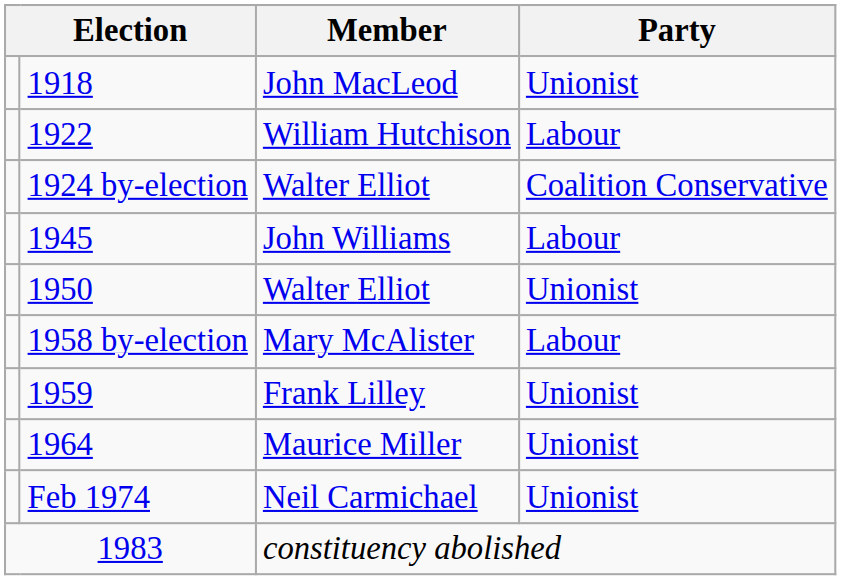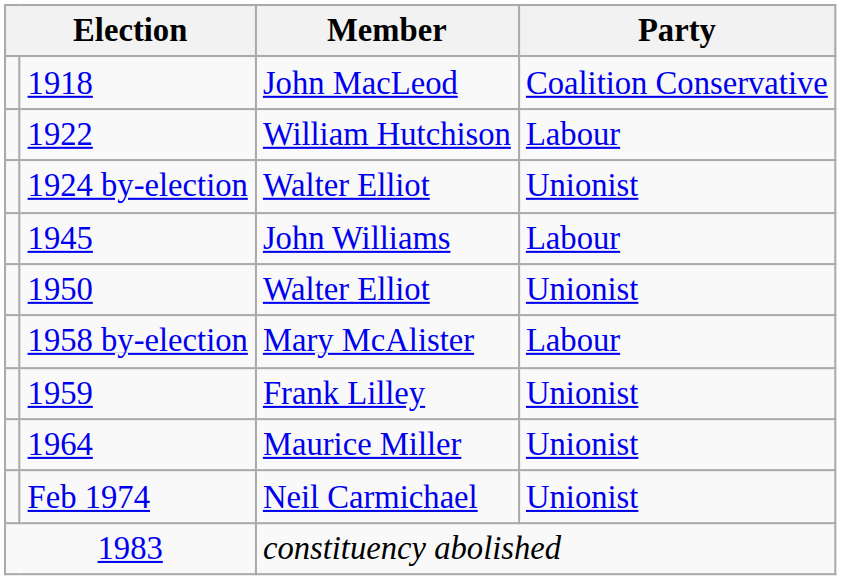John MacLeod | Party: Unionist -> Coalition Conservative
1924 by-election / Walter Elliot | Party: Coalition Conservative -> Unionist
